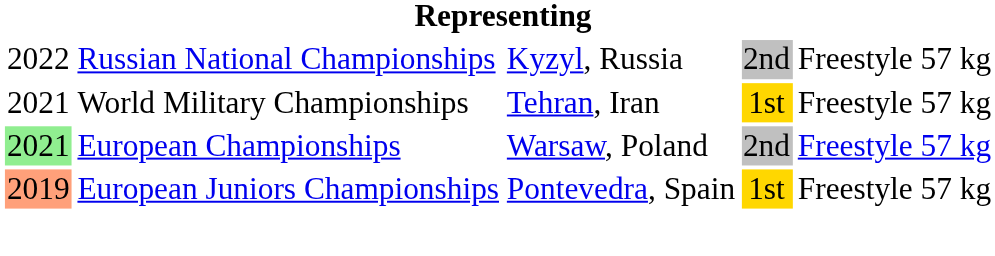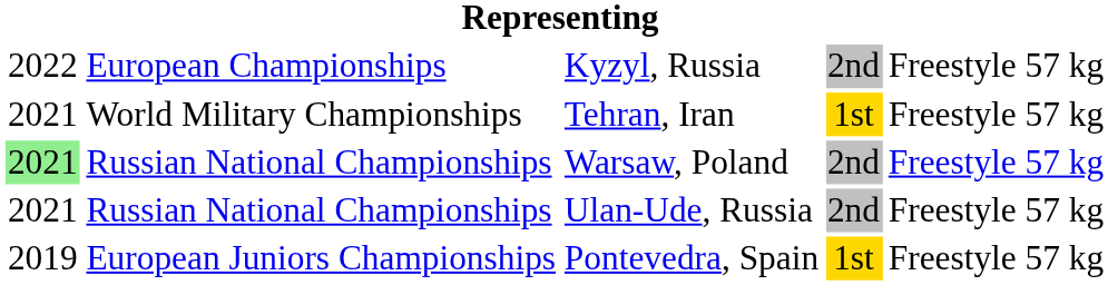Kyzyl, Russia | column 2: Russian National Championships -> European Championships
Warsaw, Poland | column 2: European Championships -> Russian National Championships
+ row: 2021 | Russian National Championships | Ulan-Ude, Russia | 2nd | Freestyle 57 kg
Pontevedra, Spain | column 1: lightsalmon background -> no background
